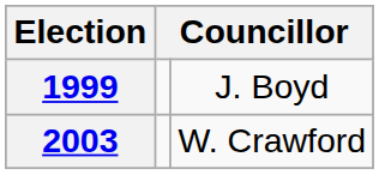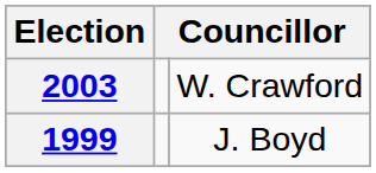rows swapped: 1999 <-> 2003
